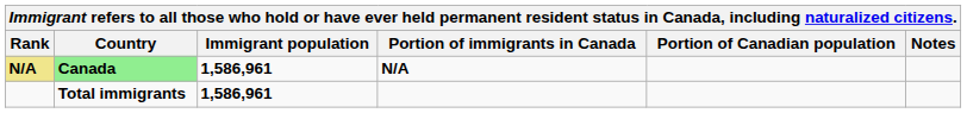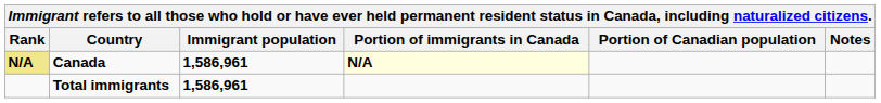row 3 | Country: lightgreen background -> no background
row 3 | Portion of immigrants in Canada: no background -> lightyellow background
